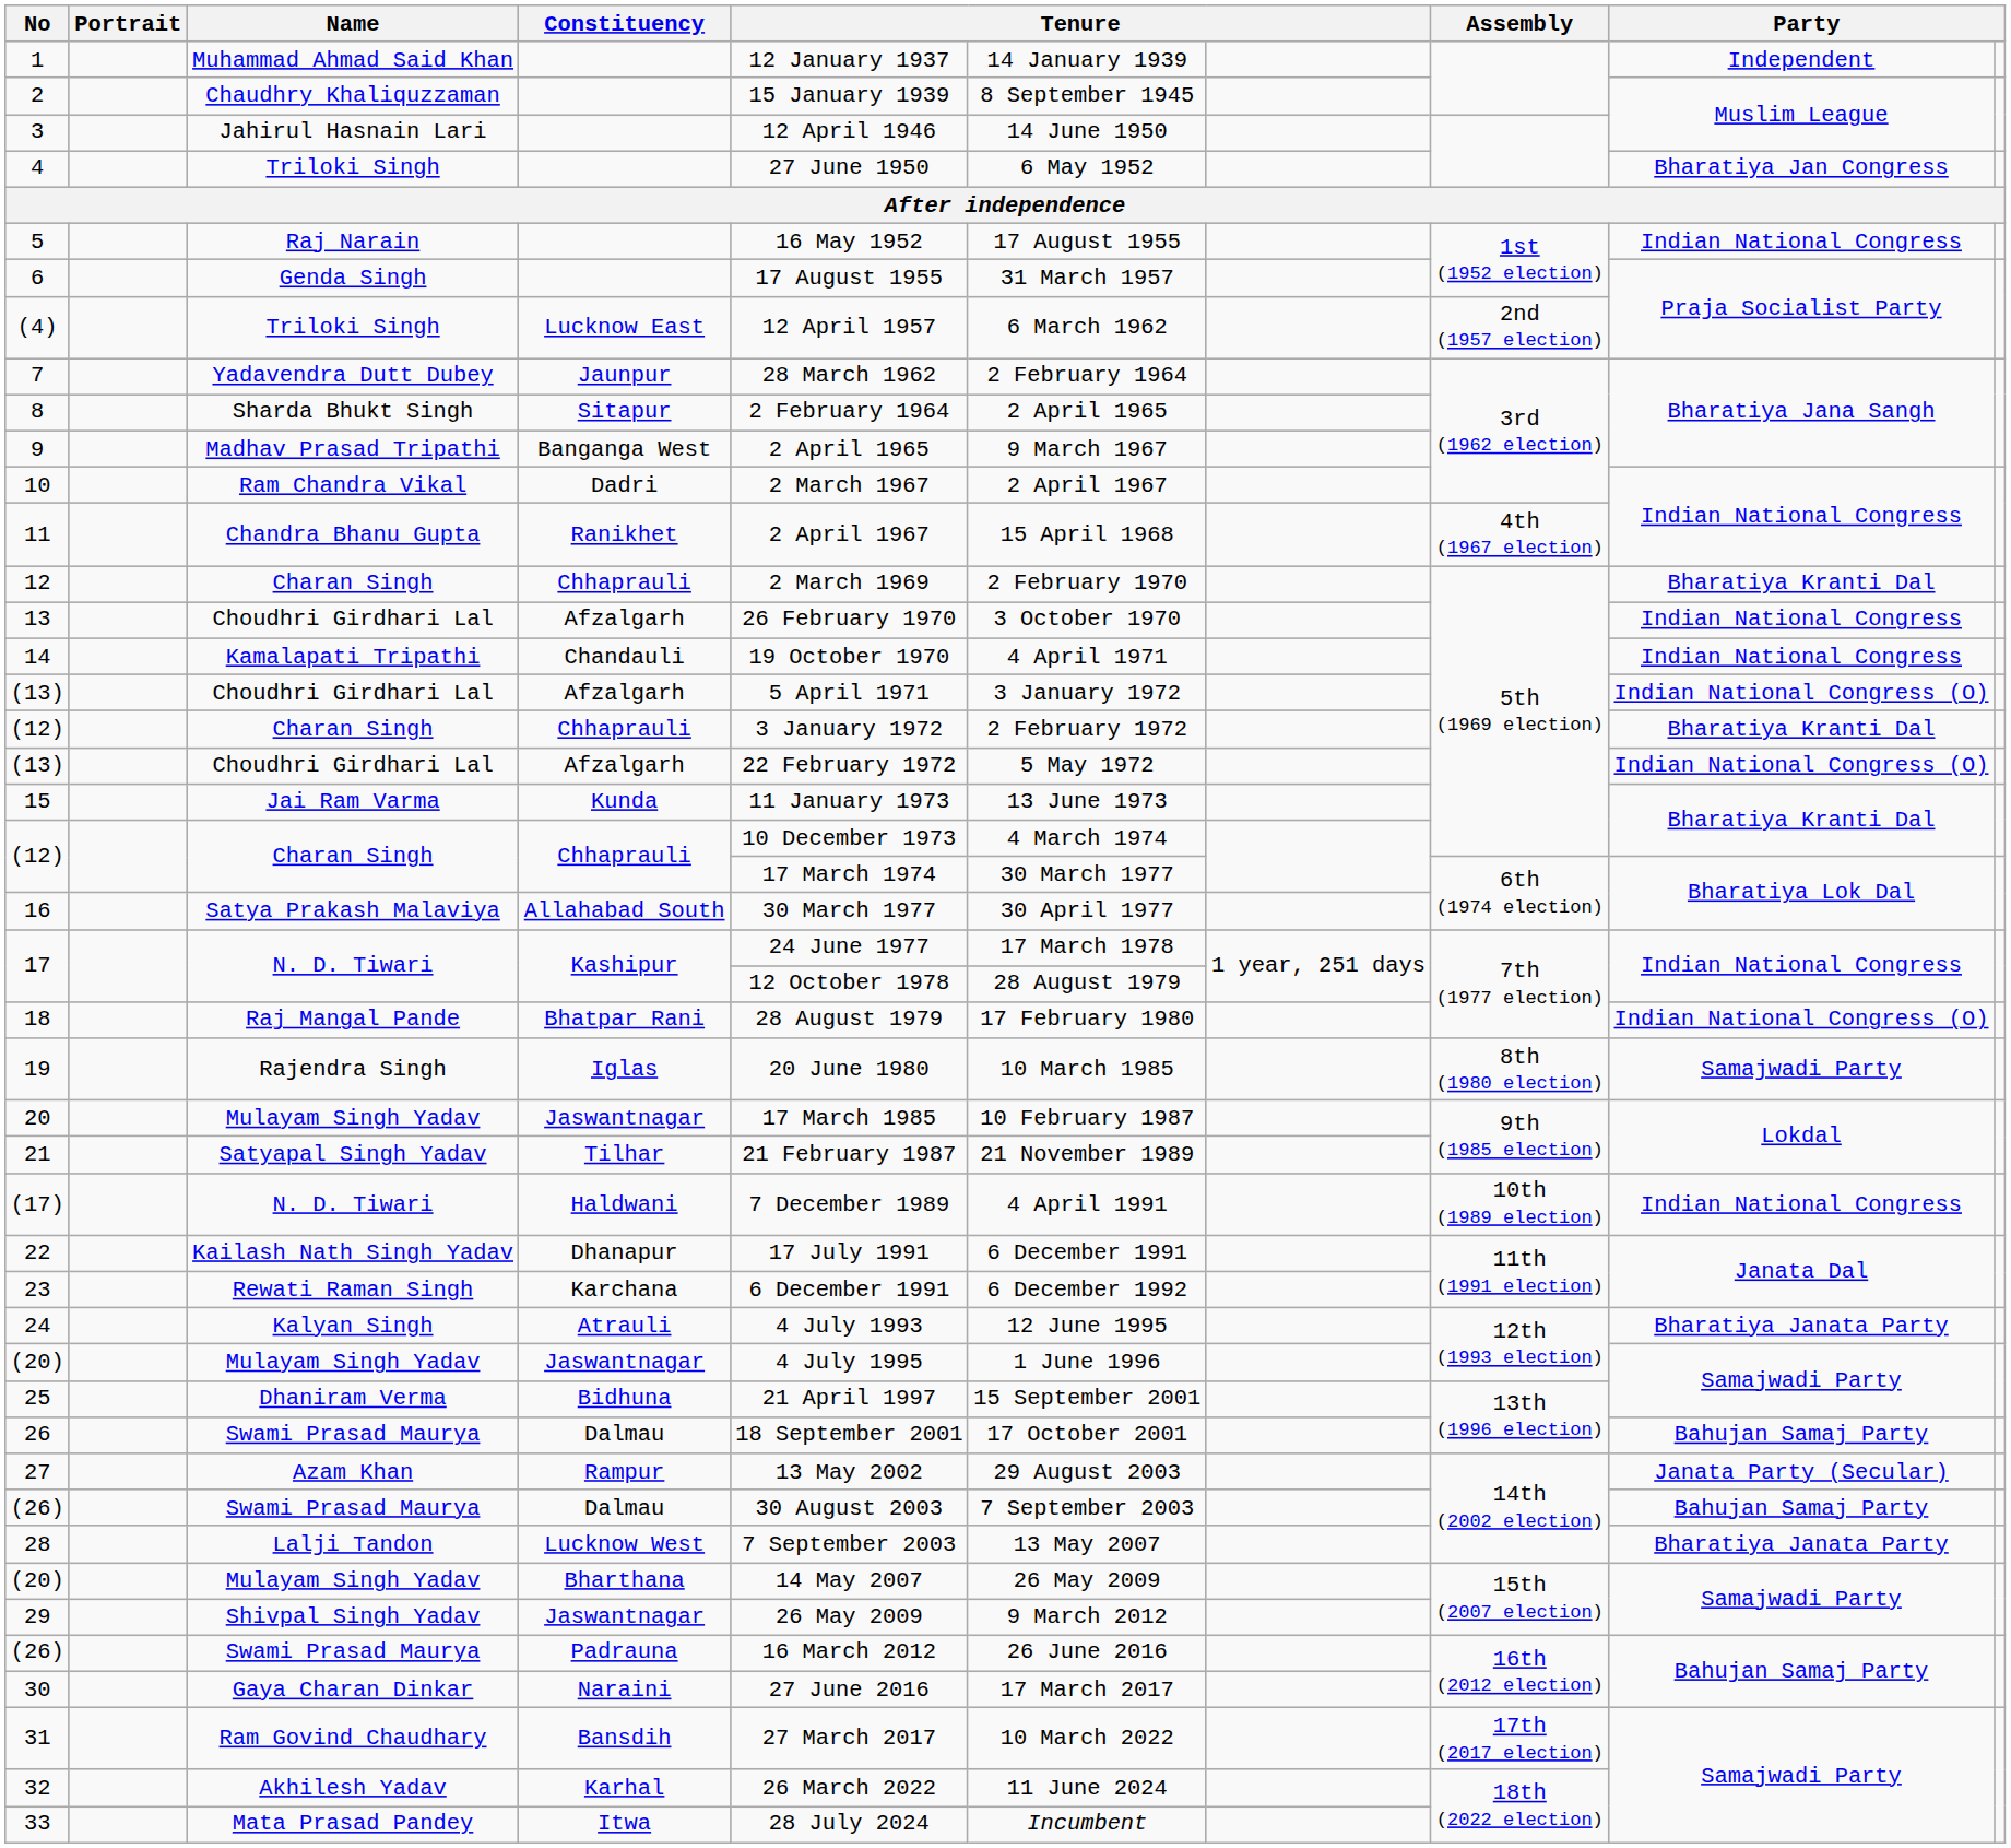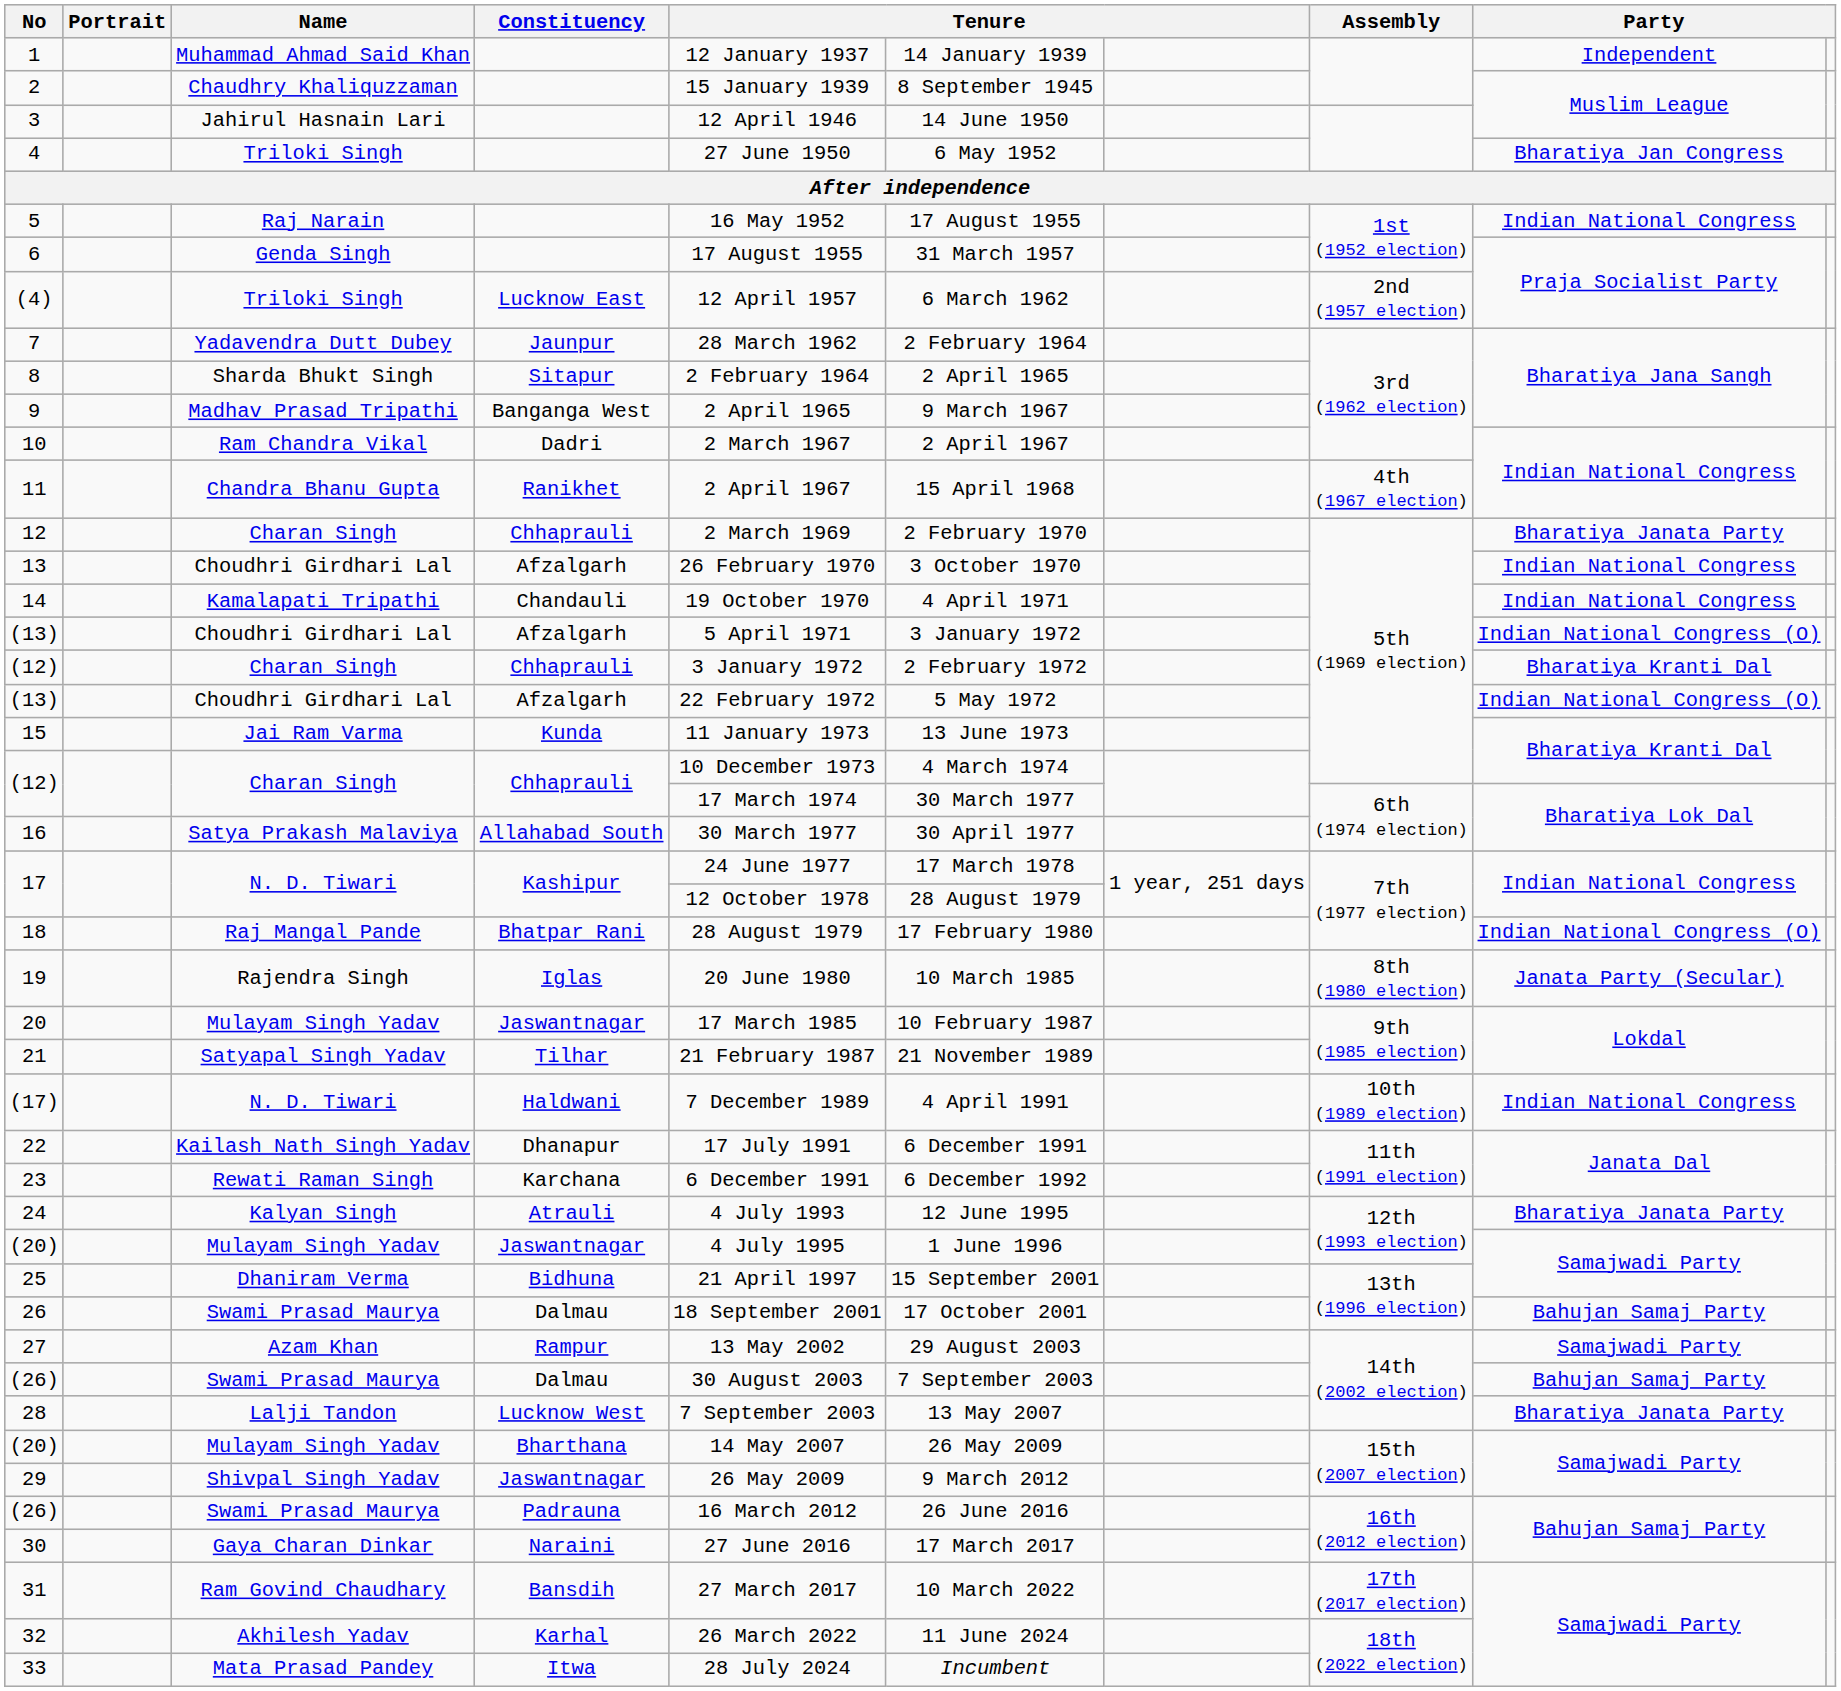12 | column 9: Bharatiya Kranti Dal -> Bharatiya Janata Party
19 | column 9: Samajwadi Party -> Janata Party (Secular)
27 | column 9: Janata Party (Secular) -> Samajwadi Party
